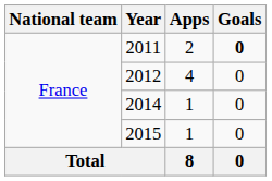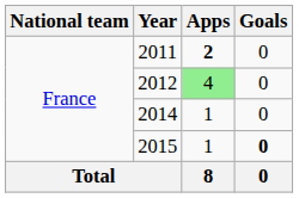2011 | Apps: normal -> bold
2011 | Goals: bold -> normal
2012 | Apps: no background -> lightgreen background
2015 | Goals: normal -> bold
